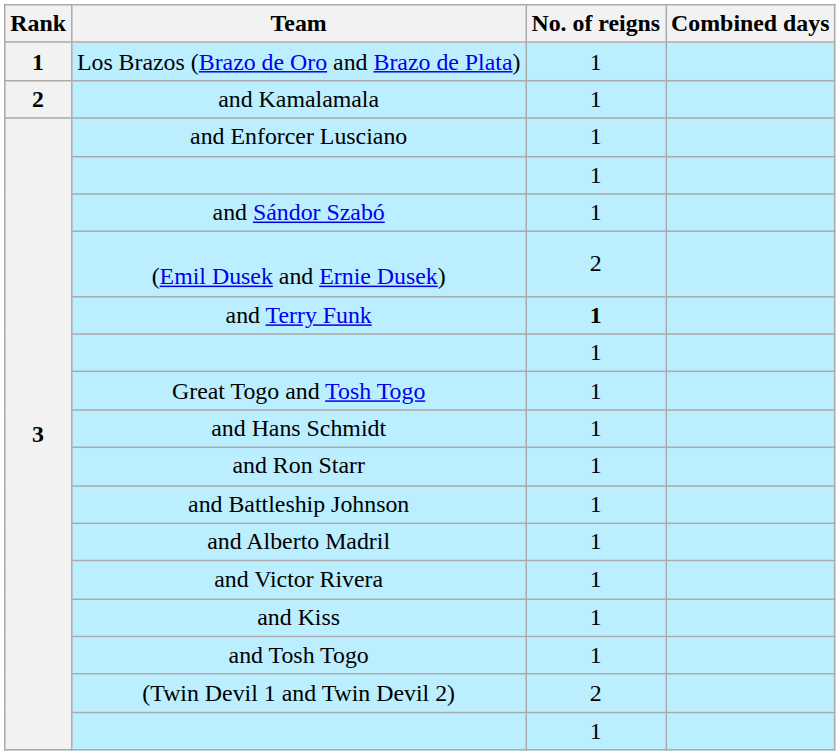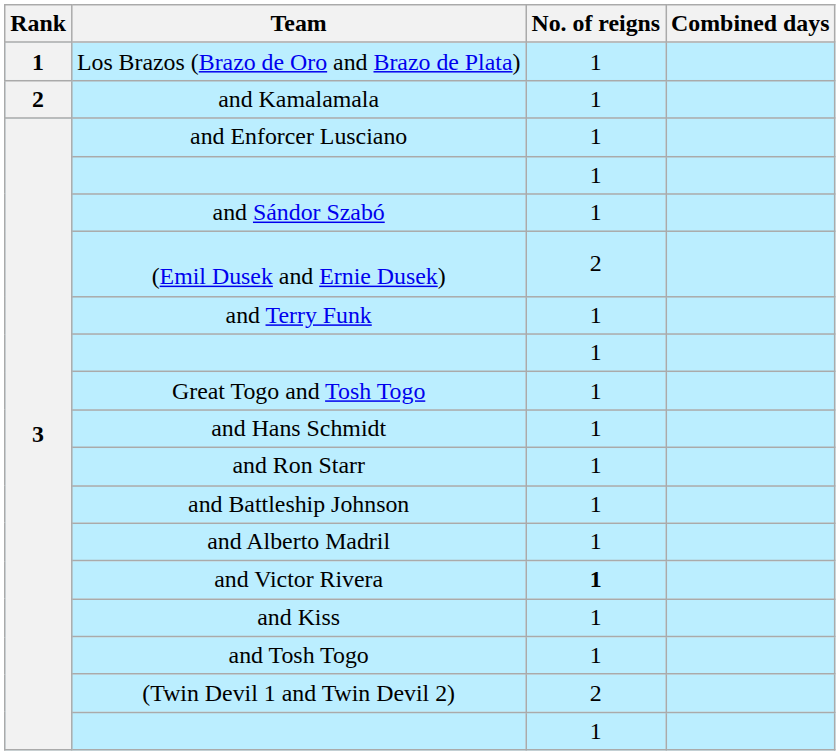and Terry Funk | No. of reigns: bold -> normal
and Victor Rivera | No. of reigns: normal -> bold
